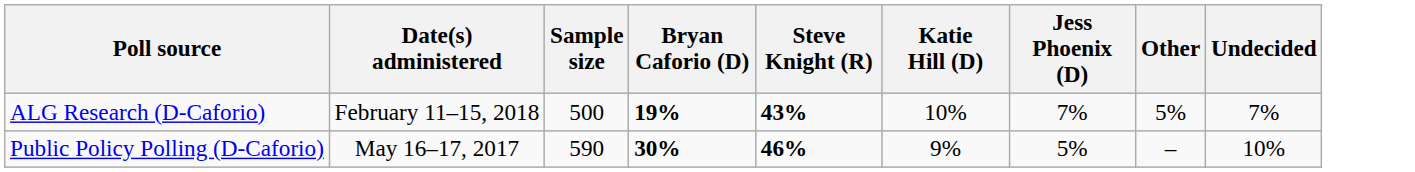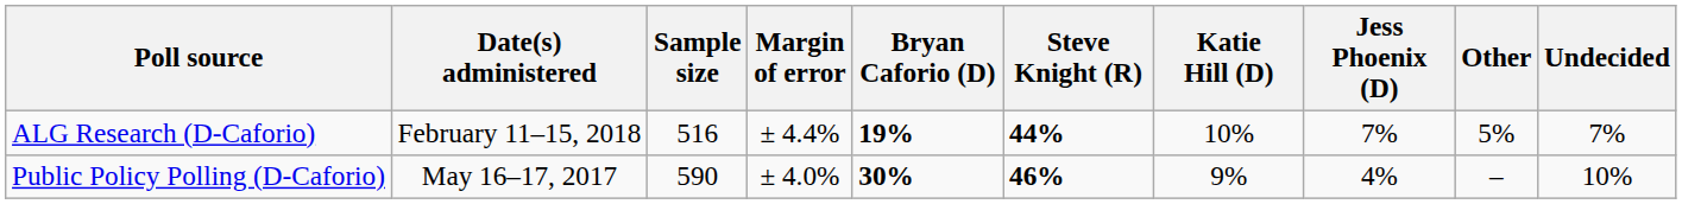+ column: Margin of error | ± 4.4% | ± 4.0%
ALG Research (D-Caforio) | Sample size: 500 -> 516
ALG Research (D-Caforio) | Steve Knight (R): 43% -> 44%
Public Policy Polling (D-Caforio) | Jess Phoenix (D): 5% -> 4%
